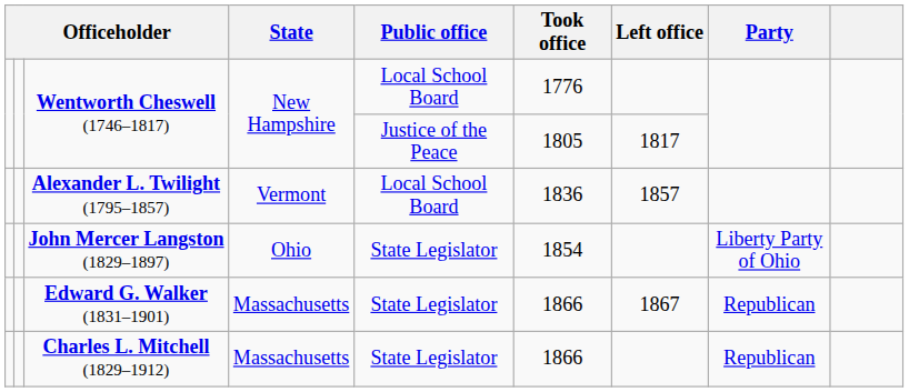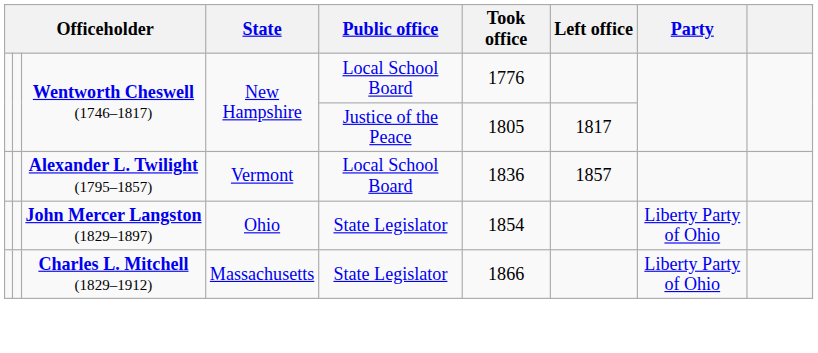- row: Edward G. Walker (1831–1901) | Massachusetts | State Legislator | 1866 | 1867 | Republican
Charles L. Mitchell (1829–1912) | Party: Republican -> Liberty Party of Ohio
